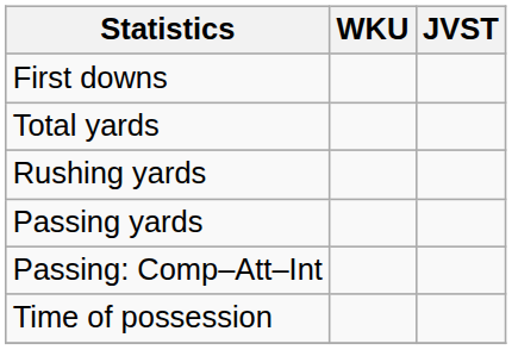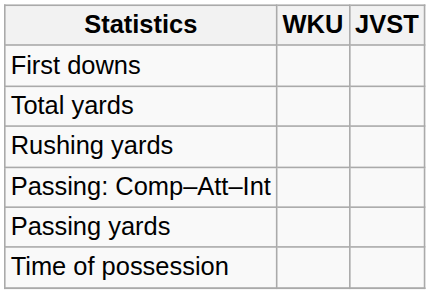rows swapped: Passing yards <-> Passing: Comp–Att–Int
